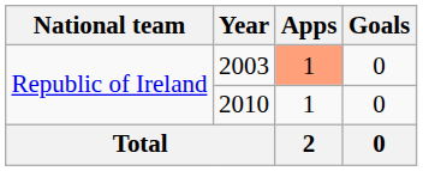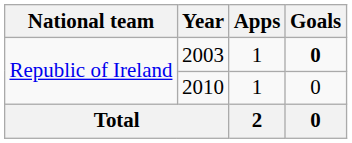2003 | Apps: lightsalmon background -> no background
2003 | Goals: normal -> bold
